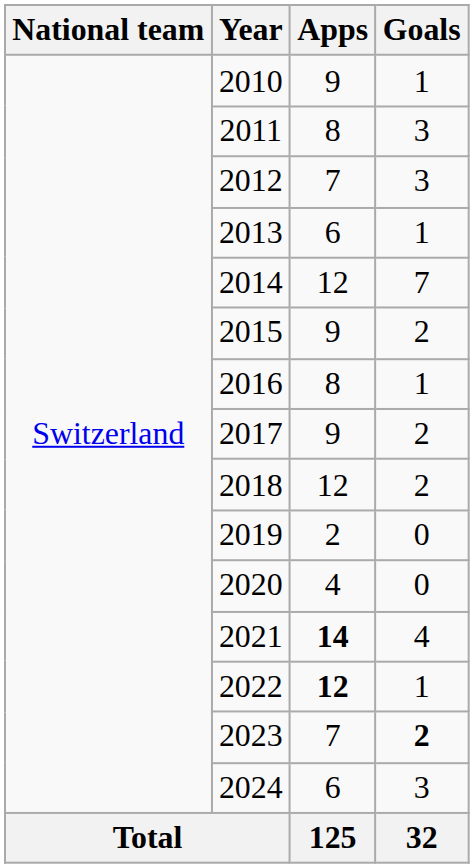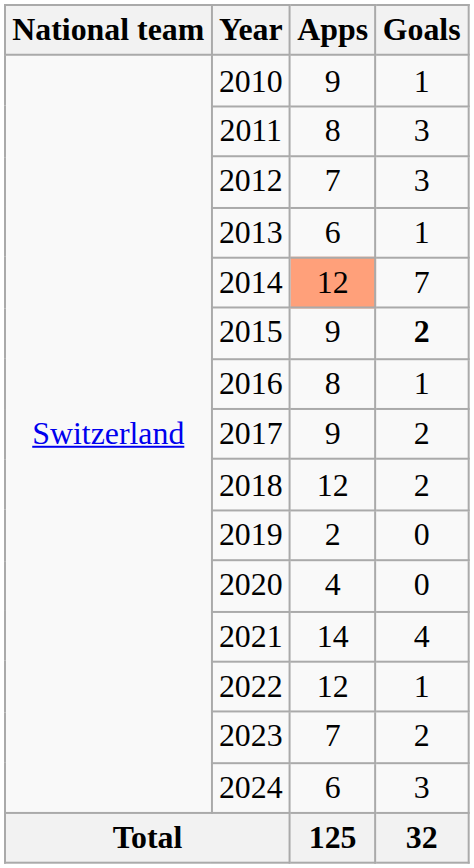2014 | Apps: no background -> lightsalmon background
2015 | Goals: normal -> bold
2021 | Apps: bold -> normal
2022 | Apps: bold -> normal
2023 | Goals: bold -> normal
